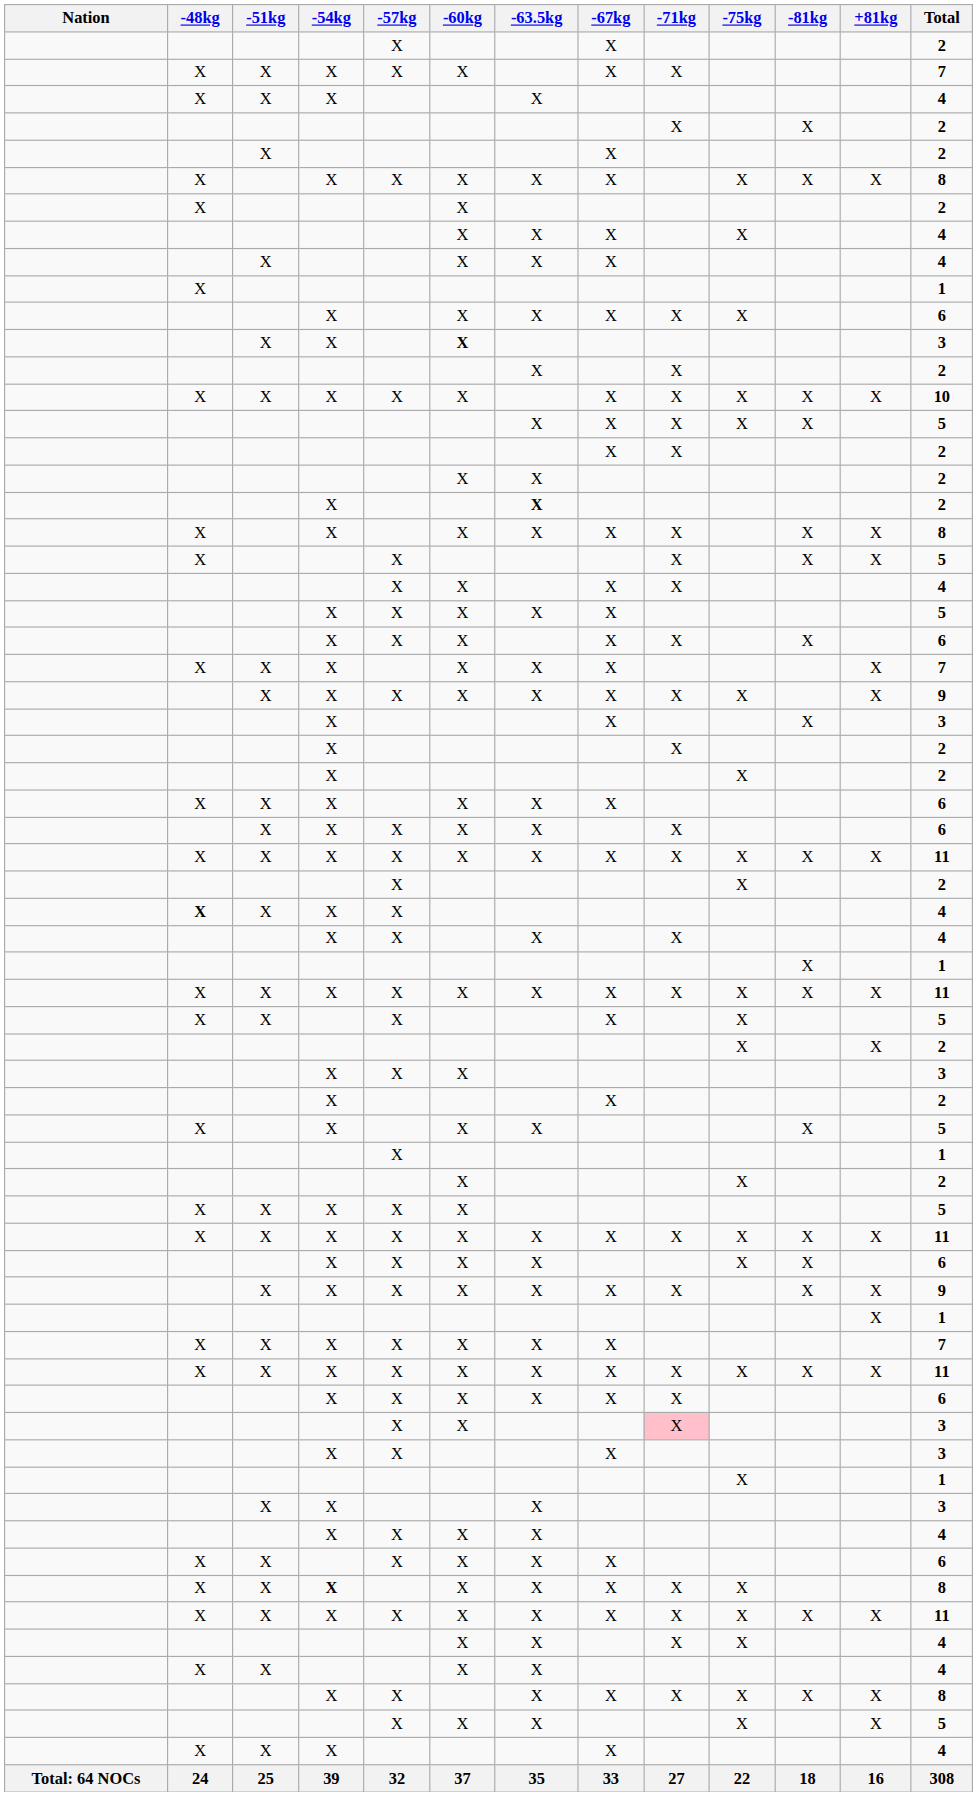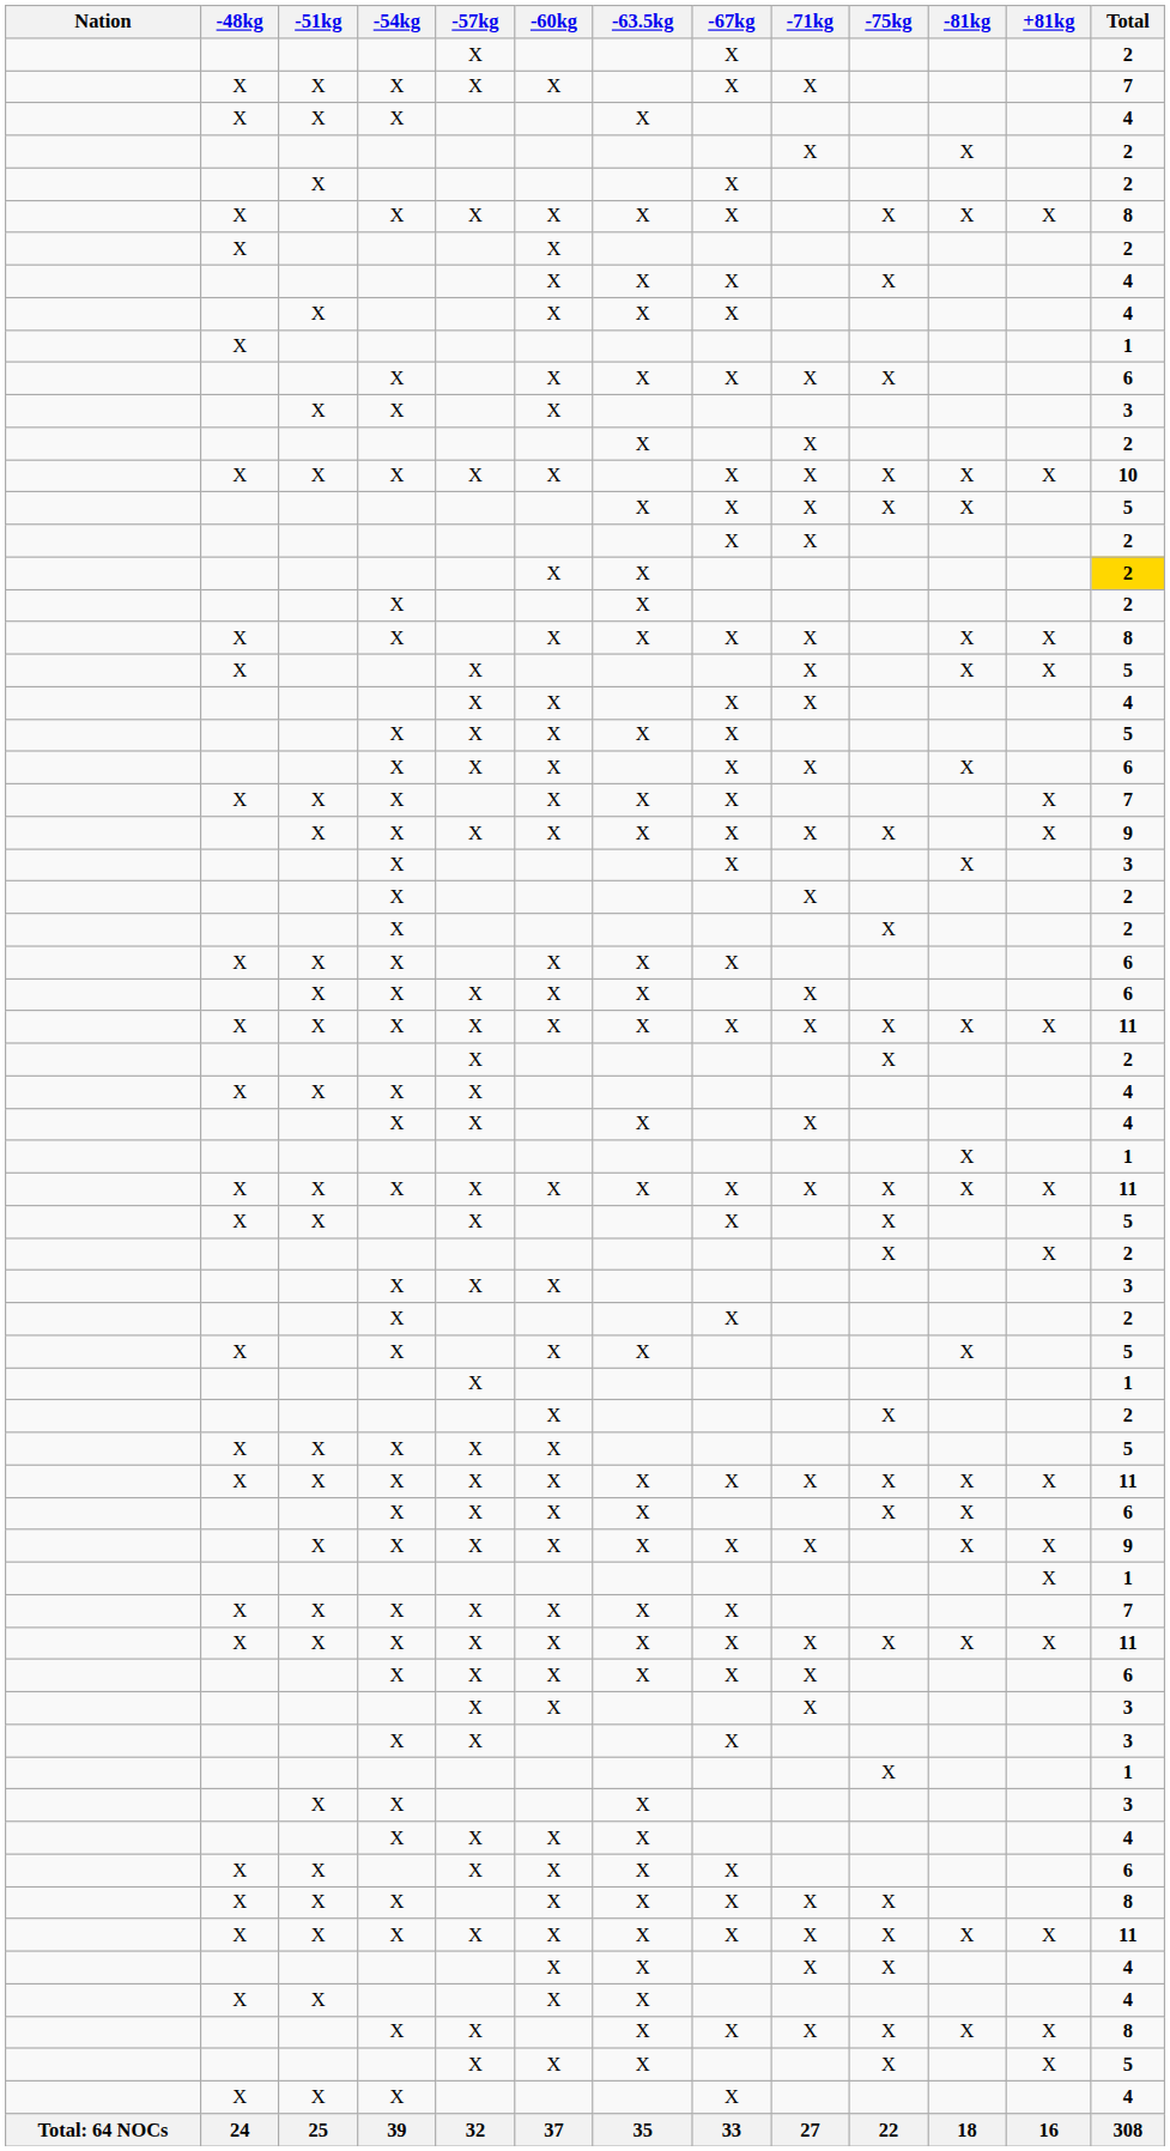row 13 | -60kg: bold -> normal
row 18 | Total: no background -> gold background
row 19 | -63.5kg: bold -> normal
row 34 | -48kg: bold -> normal
row 53 | -71kg: pink background -> no background
row 59 | -54kg: bold -> normal
